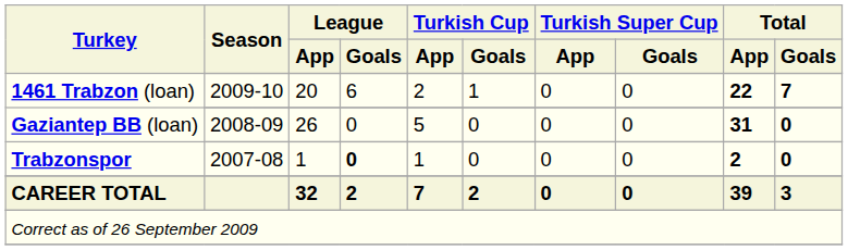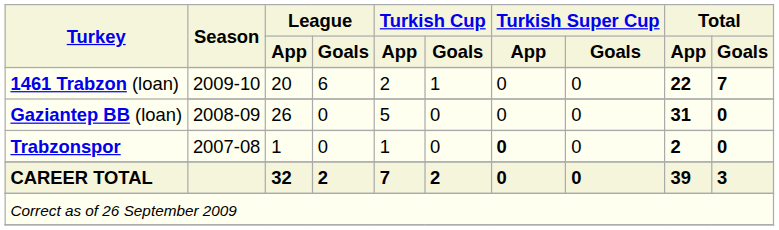2007-08 | League / Goals: bold -> normal
2007-08 | Turkish Super Cup / App: normal -> bold
